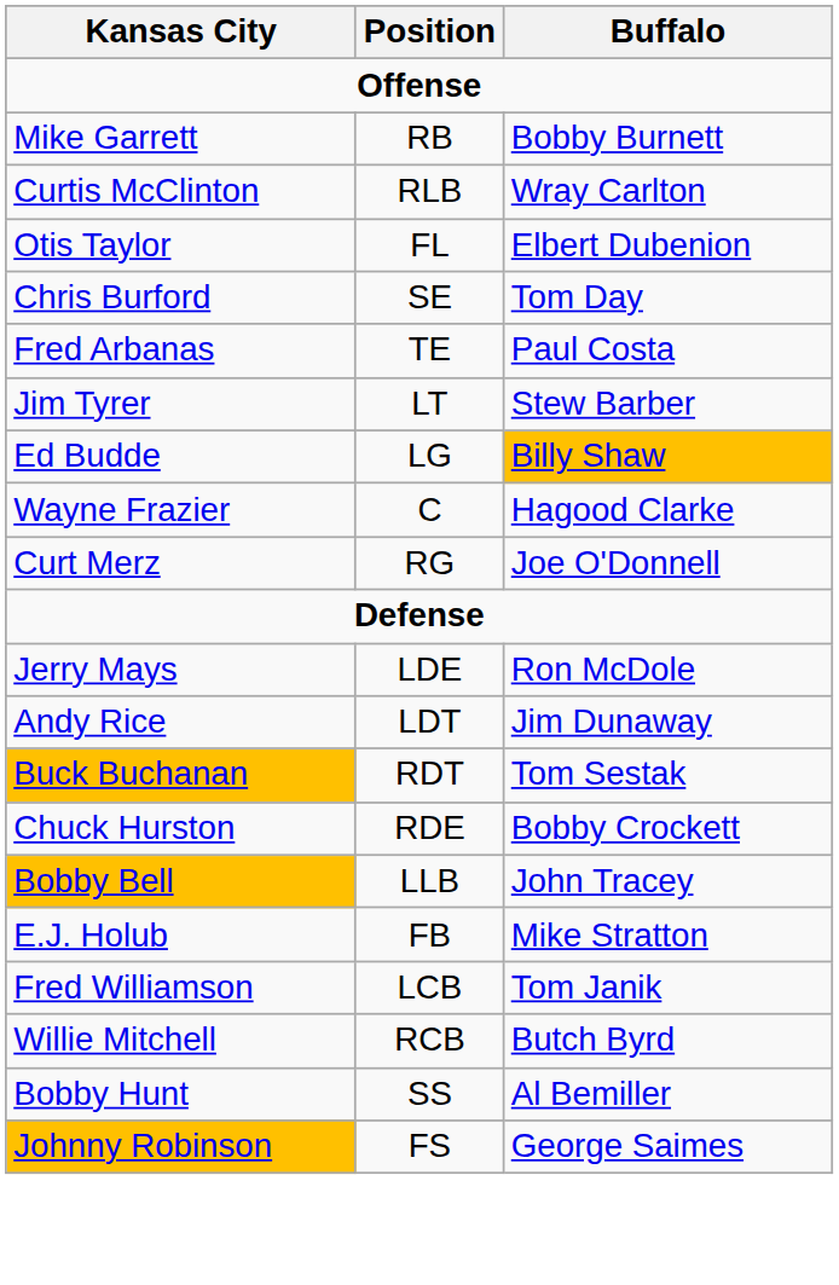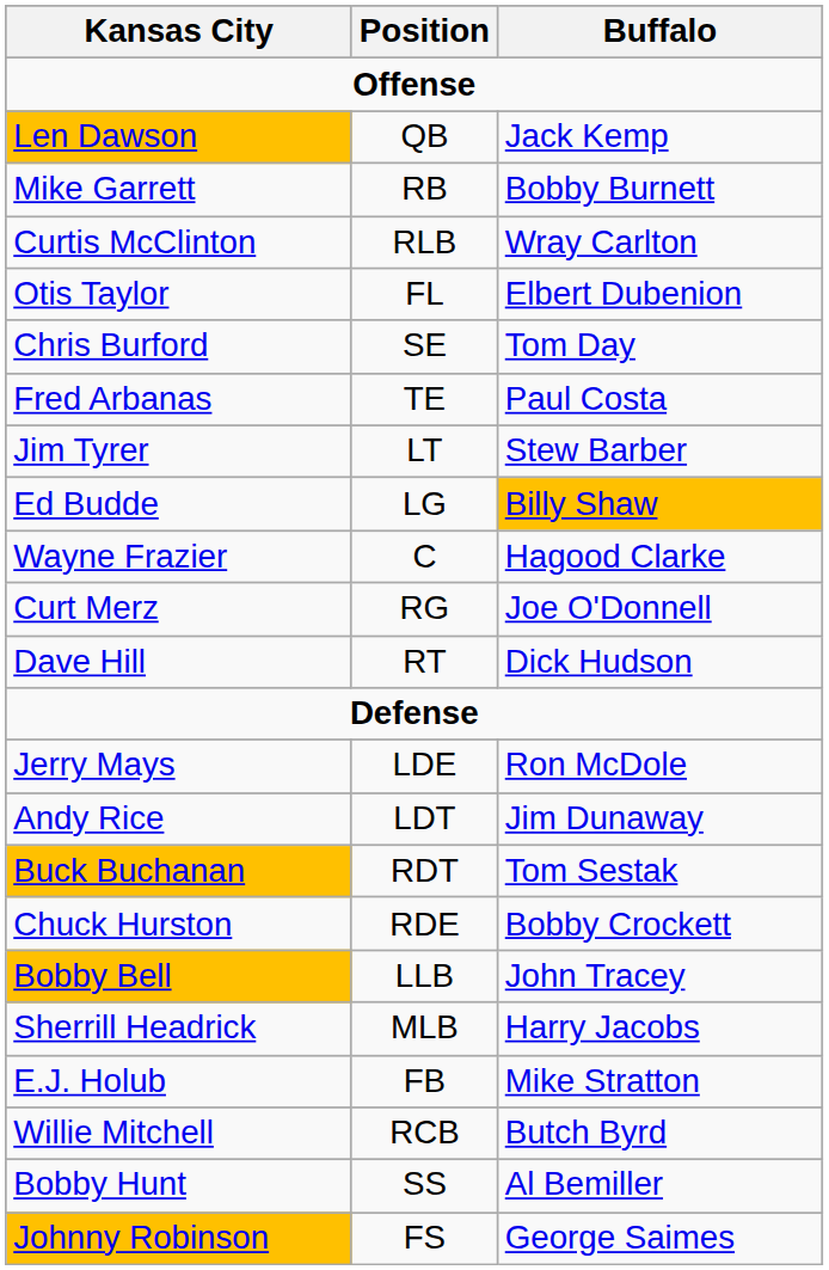+ row: Len Dawson | QB | Jack Kemp
+ row: Dave Hill | RT | Dick Hudson
+ row: Sherrill Headrick | MLB | Harry Jacobs
- row: Fred Williamson | LCB | Tom Janik
